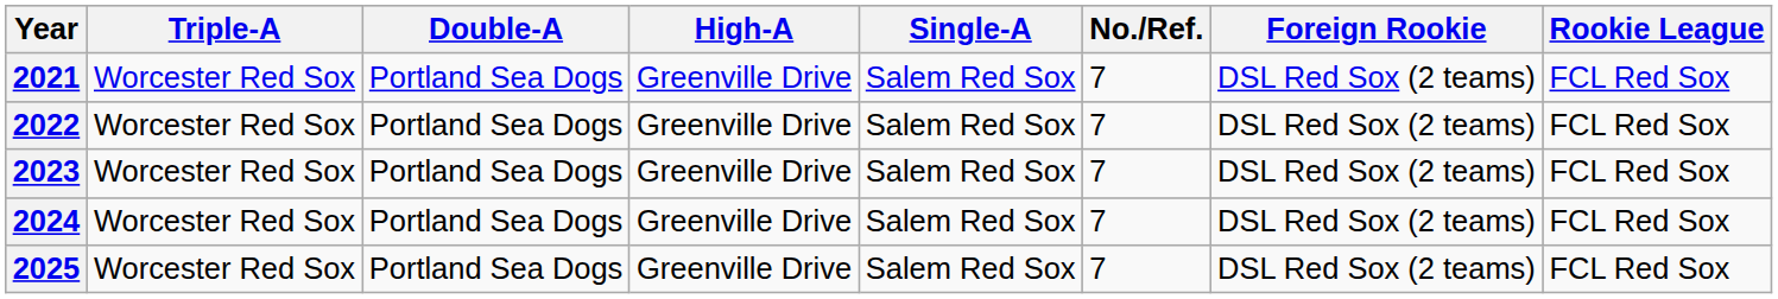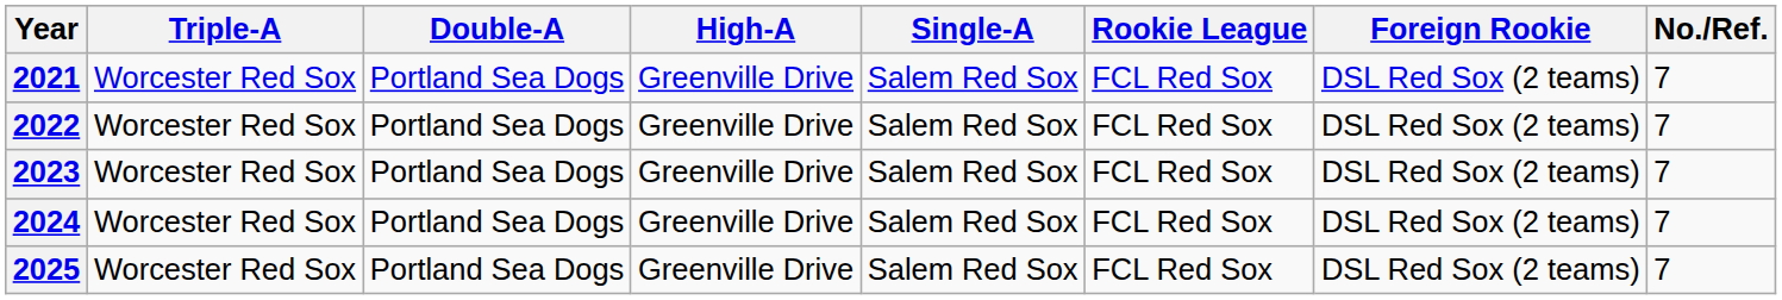columns swapped: Rookie League <-> No./Ref.
